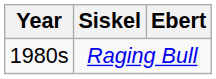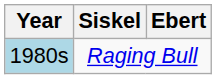Raging Bull | Year: no background -> lightblue background
